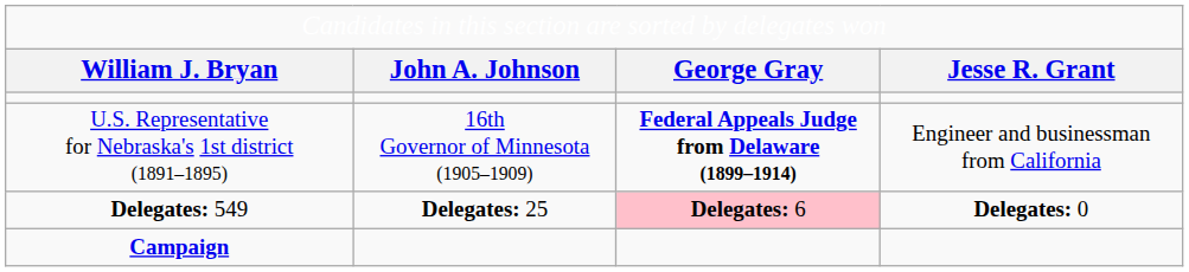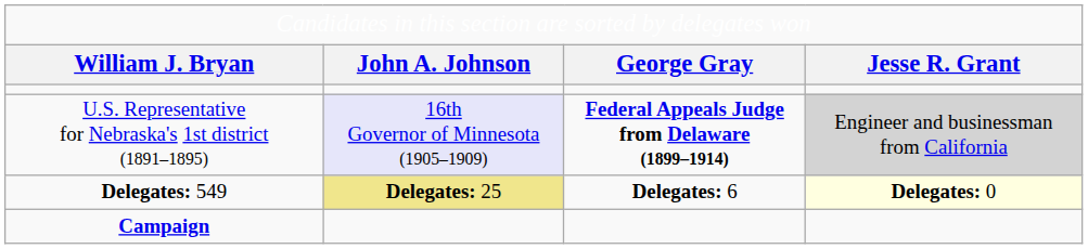U.S. Representative for Nebraska's 1st district (1891–1895) | column 2: no background -> lavender background
U.S. Representative for Nebraska's 1st district (1891–1895) | column 4: no background -> lightgrey background
Delegates: 549 | column 2: no background -> khaki background
Delegates: 549 | column 3: pink background -> no background
Delegates: 549 | column 4: no background -> lightyellow background
